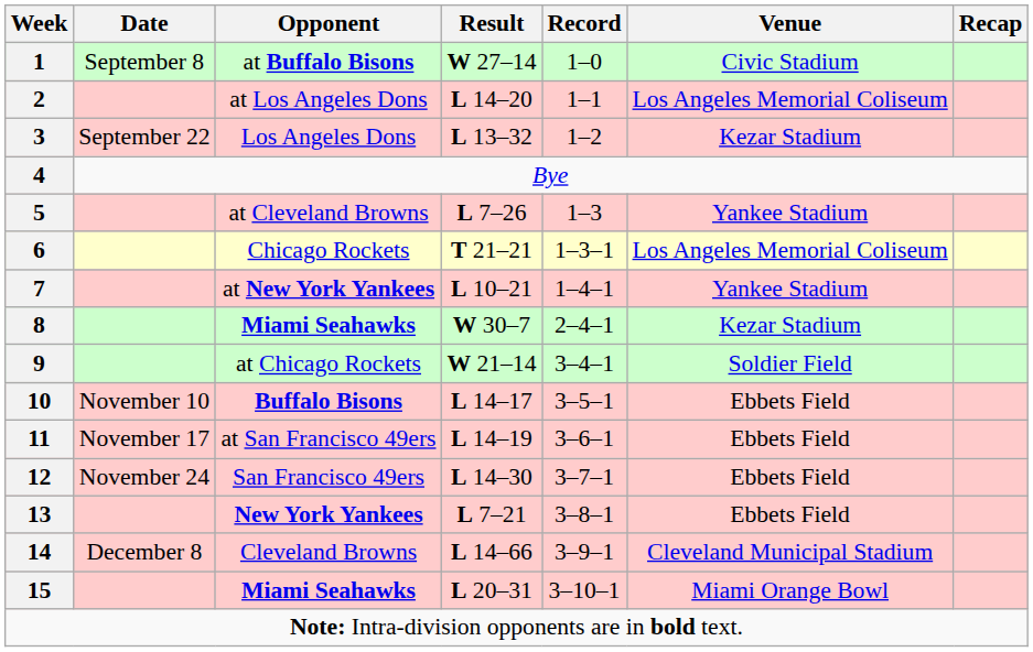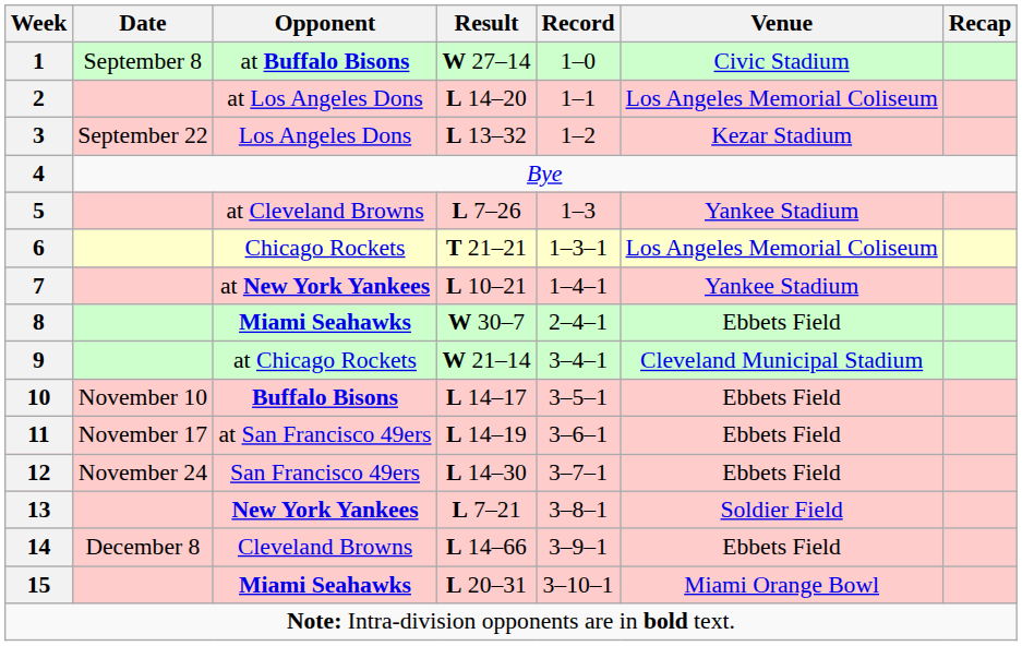8 | Venue: Kezar Stadium -> Ebbets Field
9 | Venue: Soldier Field -> Cleveland Municipal Stadium
13 | Venue: Ebbets Field -> Soldier Field
14 | Venue: Cleveland Municipal Stadium -> Ebbets Field
